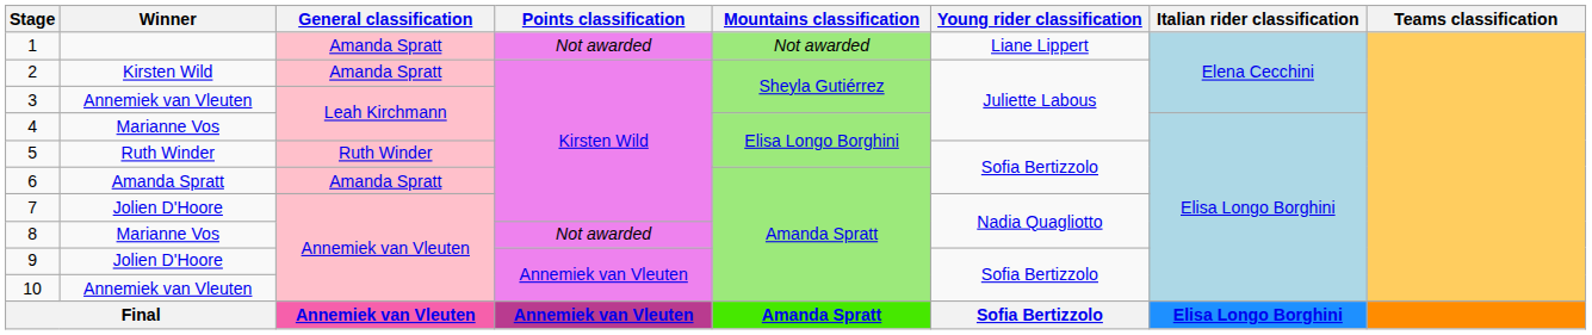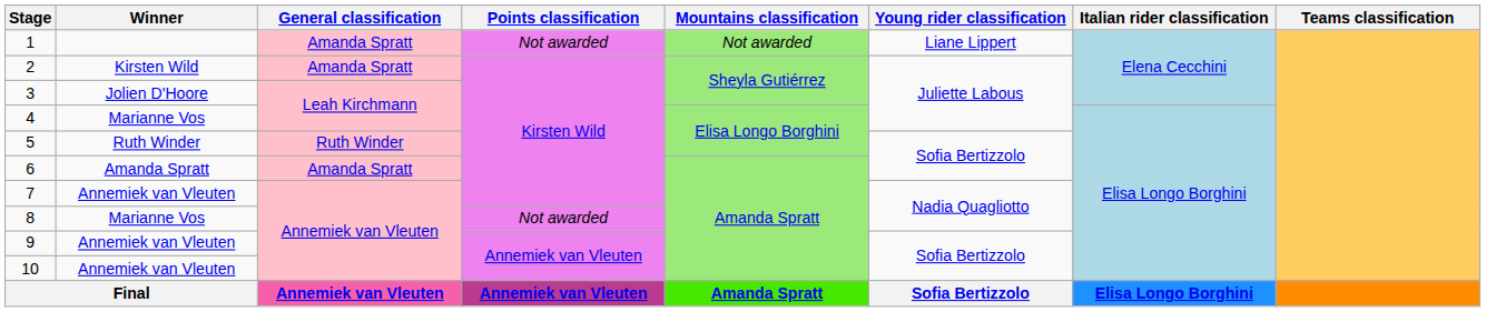3 | Winner: Annemiek van Vleuten -> Jolien D'Hoore
7 | Winner: Jolien D'Hoore -> Annemiek van Vleuten
9 | Winner: Jolien D'Hoore -> Annemiek van Vleuten
